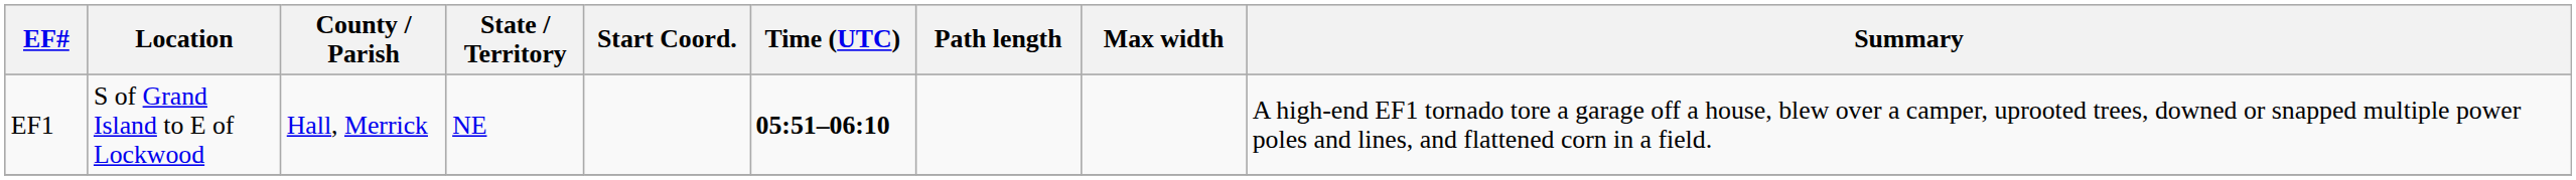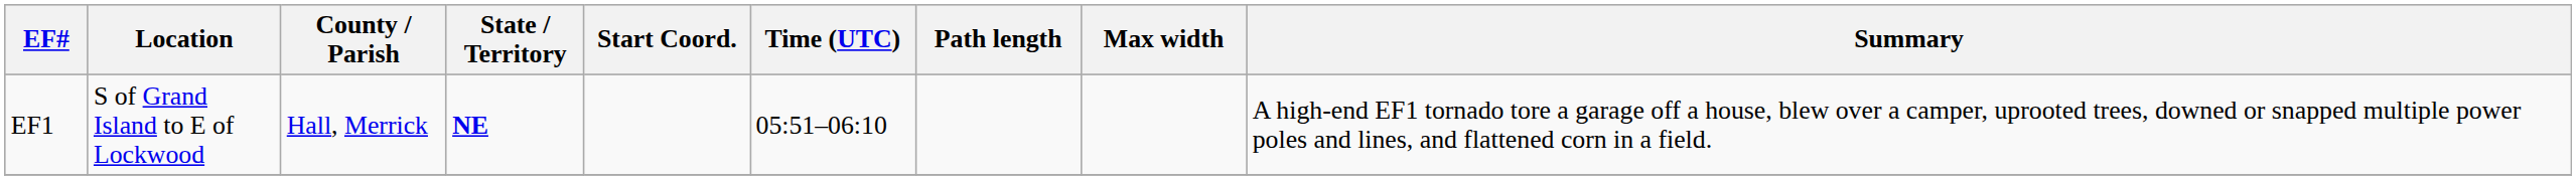EF1 | State / Territory: normal -> bold
EF1 | Time (UTC): bold -> normal
